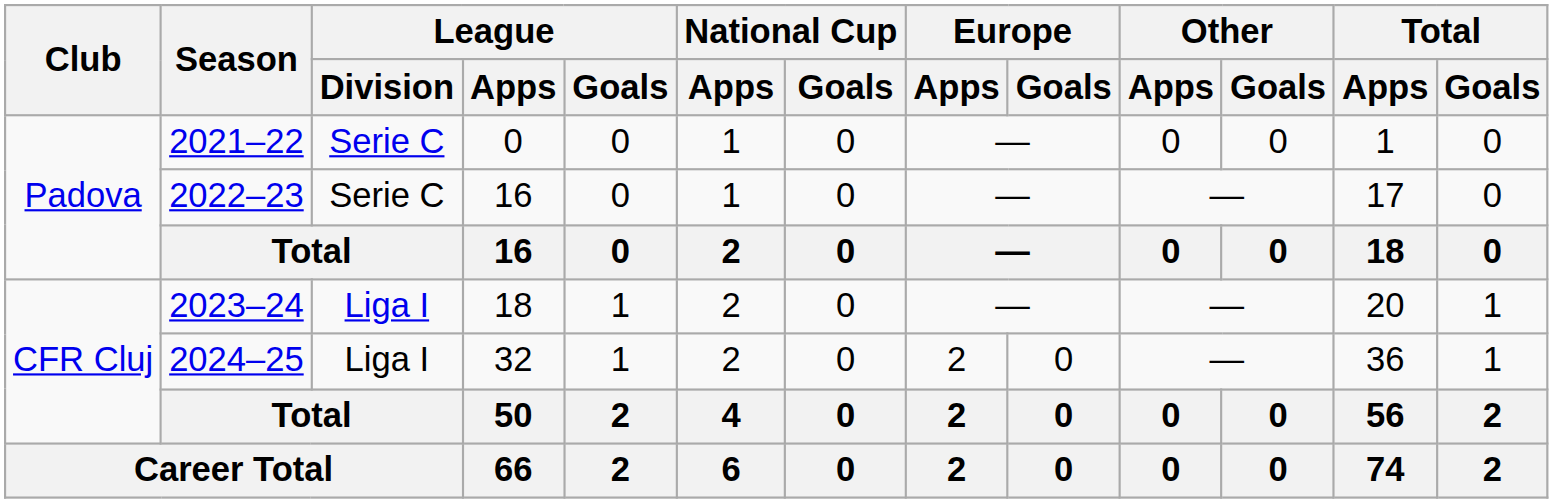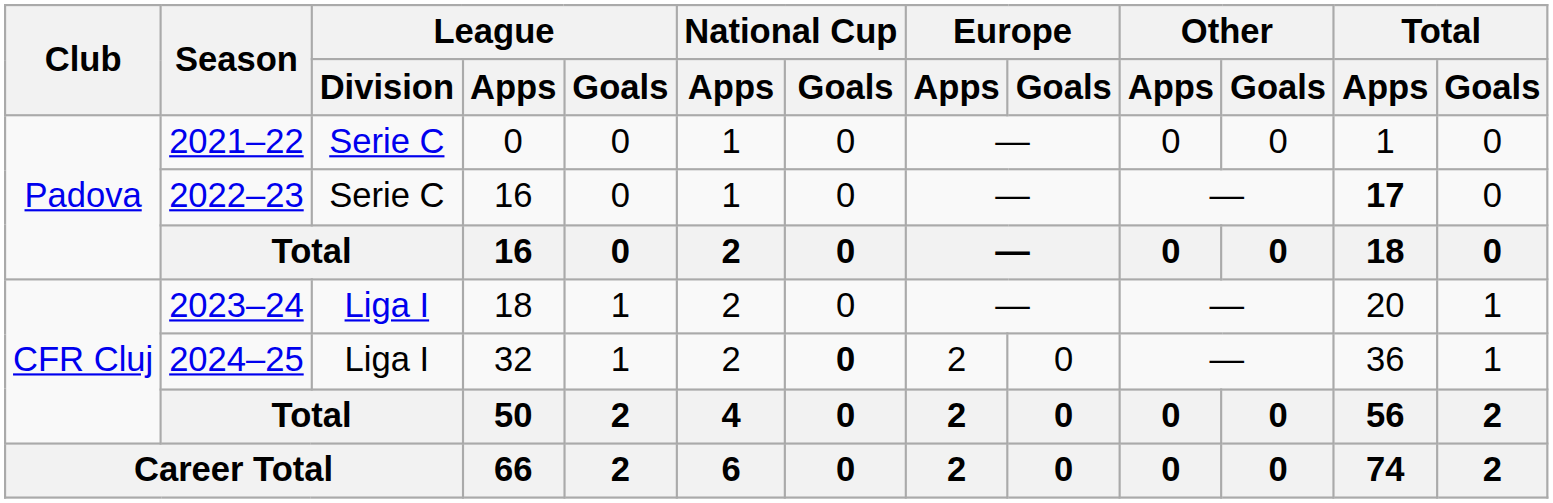2022–23 | Total / Apps: normal -> bold
2024–25 | National Cup / Goals: normal -> bold
